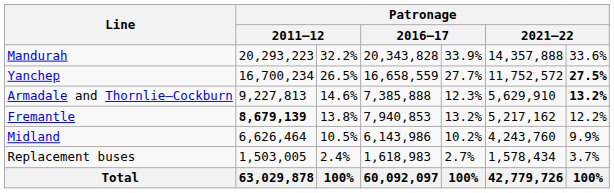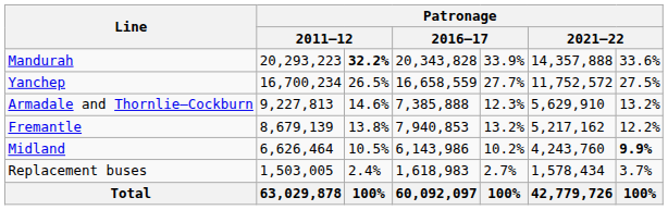Mandurah | column 3: normal -> bold
Yanchep | column 7: bold -> normal
Armadale and Thornlie–Cockburn | column 7: bold -> normal
Fremantle | column 2: bold -> normal
Midland | column 7: normal -> bold
